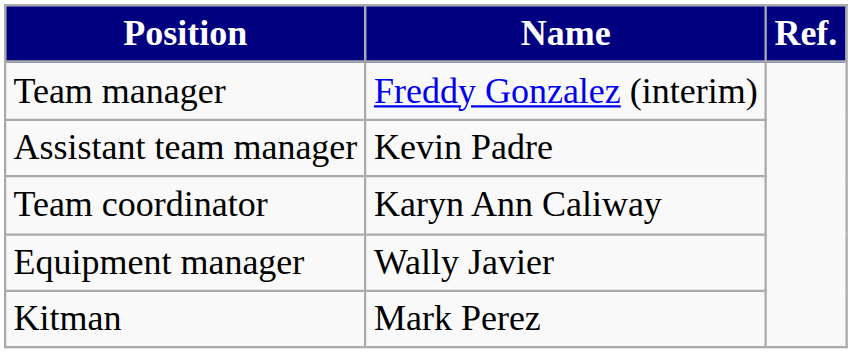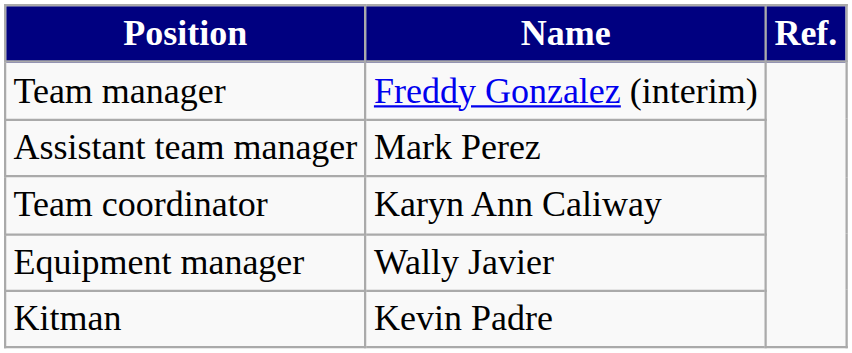Assistant team manager | Name: Kevin Padre -> Mark Perez
Kitman | Name: Mark Perez -> Kevin Padre
